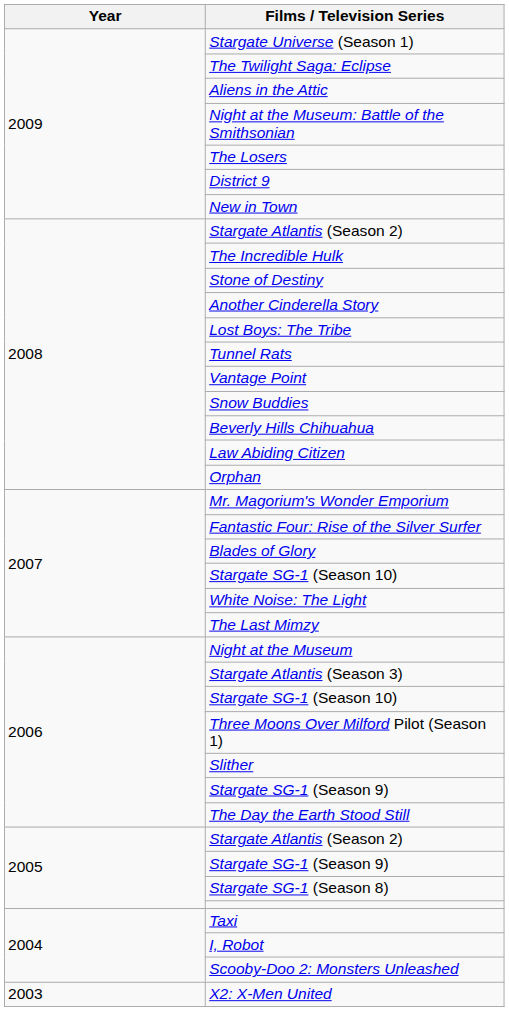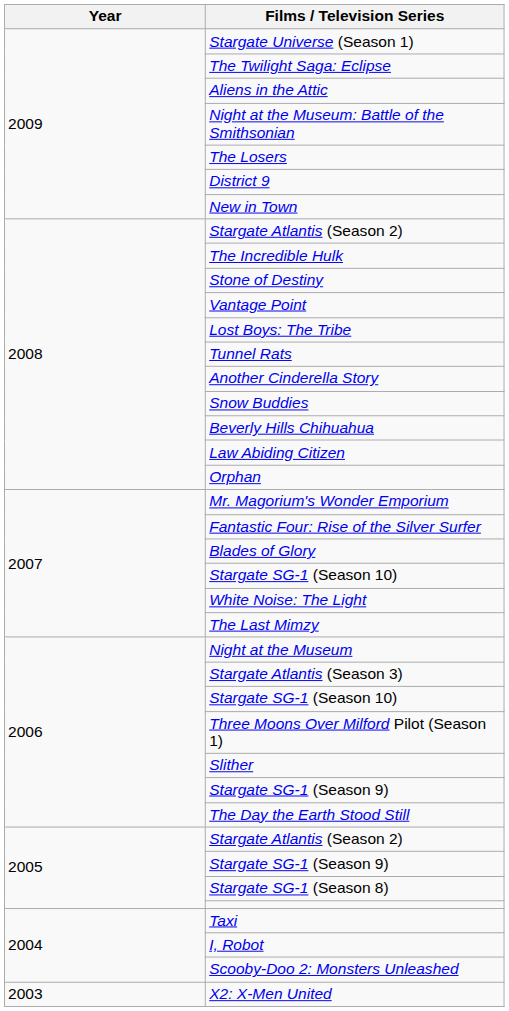row 12 | Films / Television Series: Another Cinderella Story -> Vantage Point
row 15 | Films / Television Series: Vantage Point -> Another Cinderella Story
